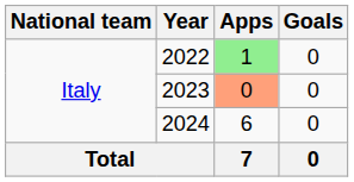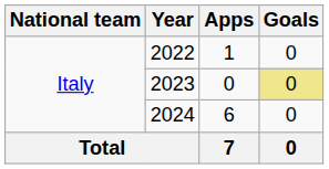2022 | Apps: lightgreen background -> no background
2023 | Apps: lightsalmon background -> no background
2023 | Goals: no background -> khaki background
